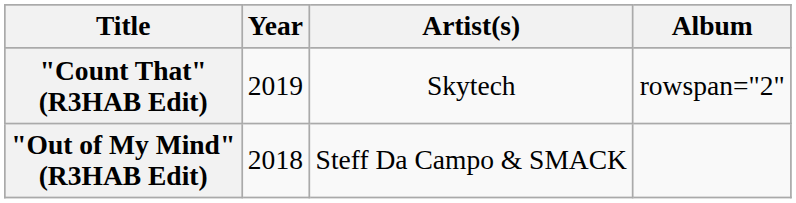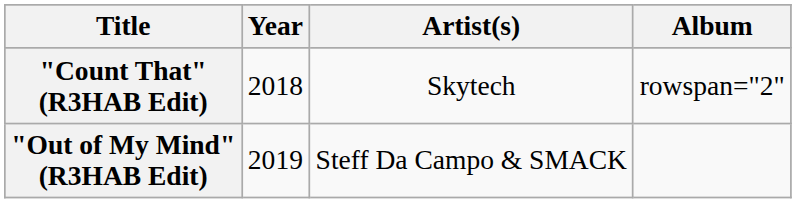"Count That" (R3HAB Edit) | Year: 2019 -> 2018
"Out of My Mind" (R3HAB Edit) | Year: 2018 -> 2019
